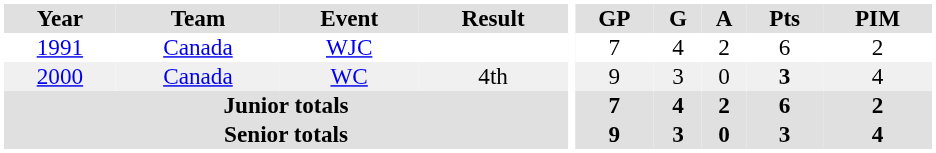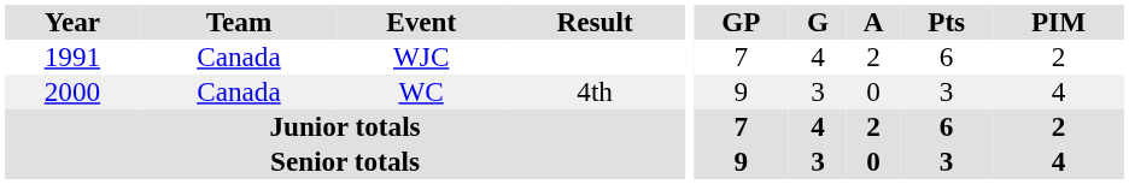WC | Pts: bold -> normal
